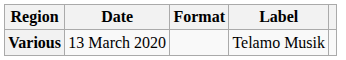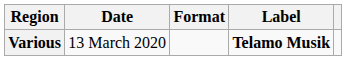Various | Label: normal -> bold
